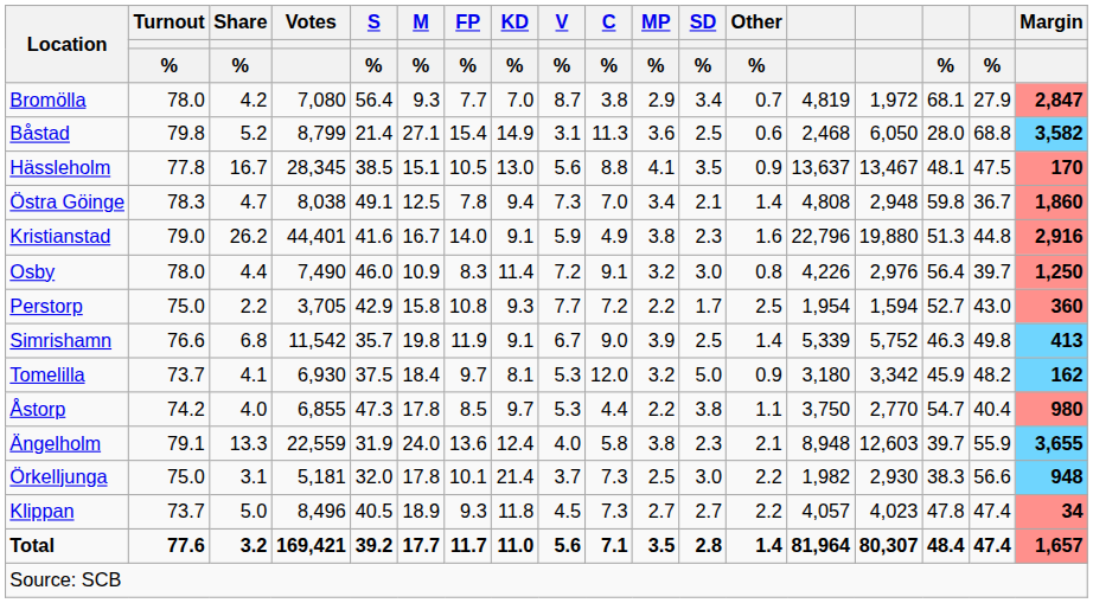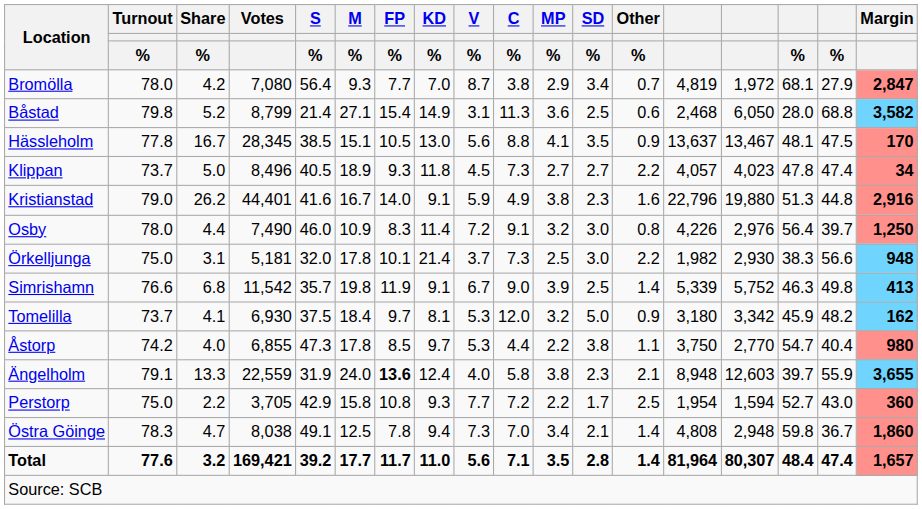rows swapped: Klippan <-> Östra Göinge
rows swapped: Perstorp <-> Örkelljunga
Ängelholm | FP / %: normal -> bold
